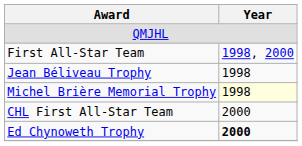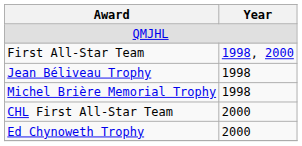Michel Brière Memorial Trophy | Year: lightyellow background -> no background
Ed Chynoweth Trophy | Year: bold -> normal
